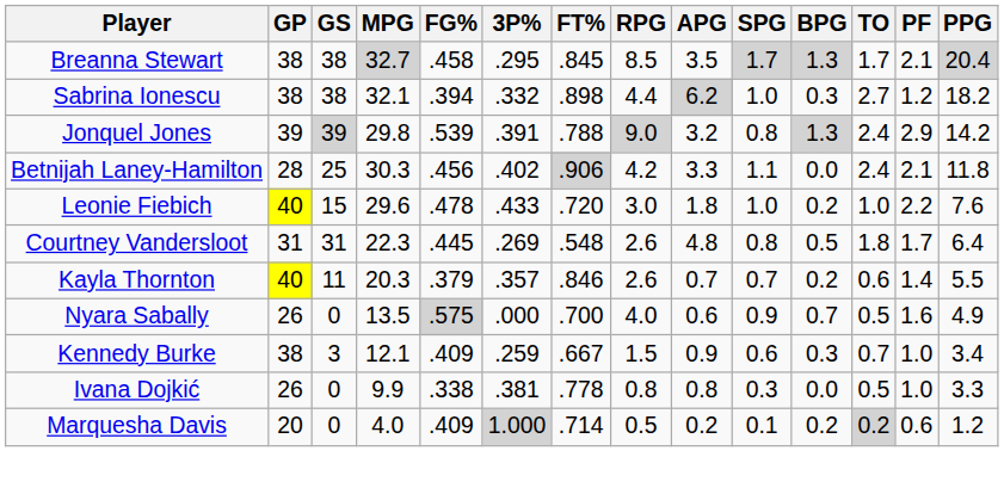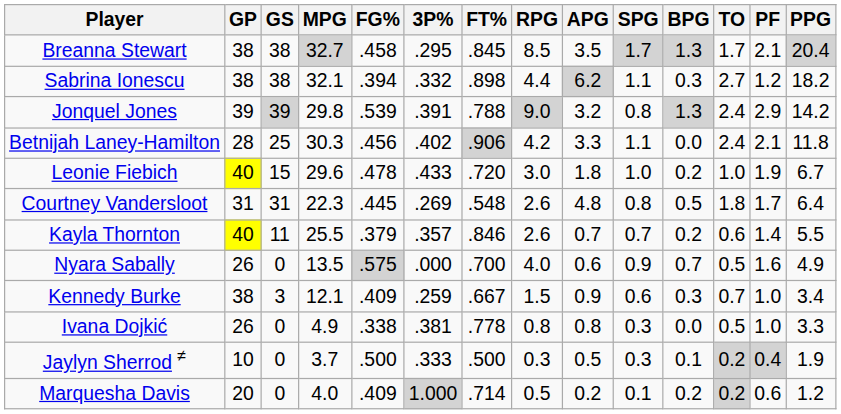Sabrina Ionescu | SPG: 1.0 -> 1.1
Leonie Fiebich | PF: 2.2 -> 1.9
Leonie Fiebich | PPG: 7.6 -> 6.7
Kayla Thornton | MPG: 20.3 -> 25.5
Ivana Dojkić | MPG: 9.9 -> 4.9
+ row: Jaylyn Sherrod ≠ | 10 | 0 | 3.7 | .500 | .333 | .500 | 0.3 | 0.5 | 0.3 | 0.1 | 0.2 | 0.4 | 1.9
